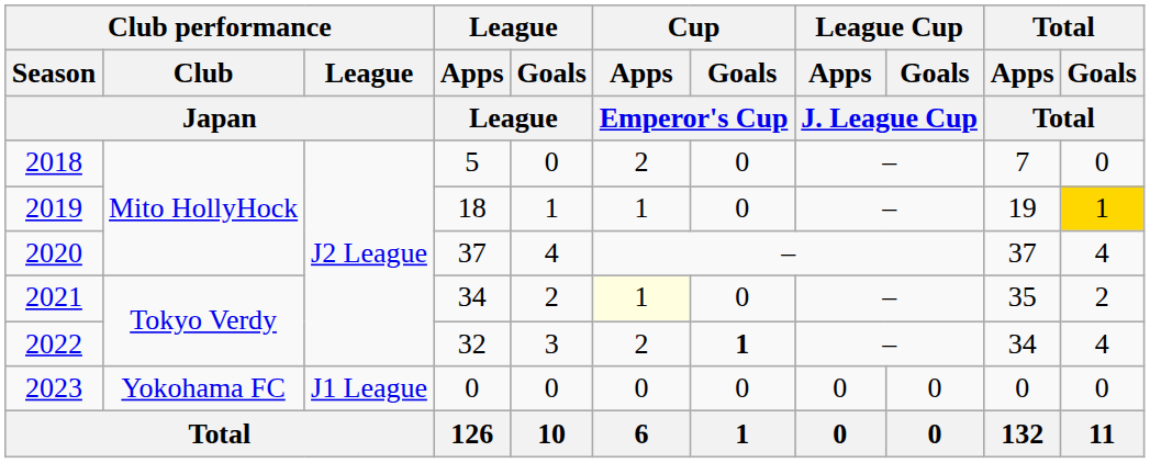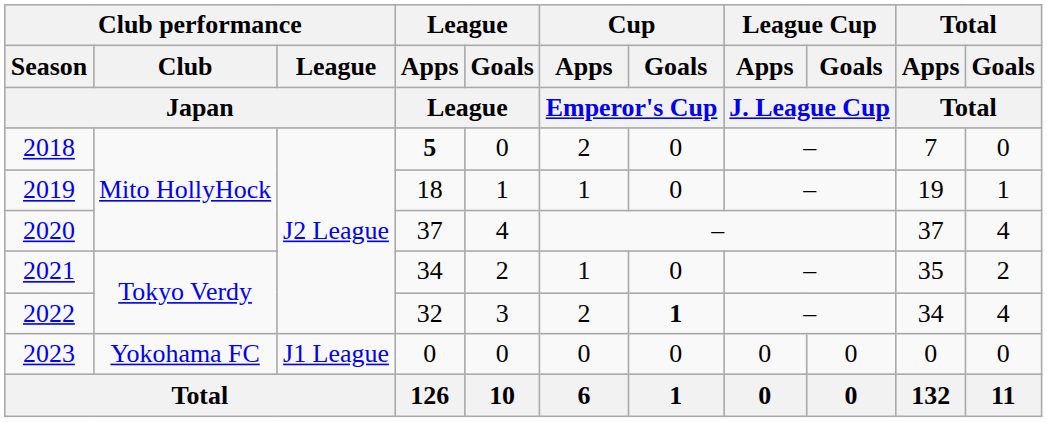2018 | League / Apps / League: normal -> bold
2019 | Total / Goals / Total: gold background -> no background
2021 | Cup / Apps / Emperor's Cup: lightyellow background -> no background
